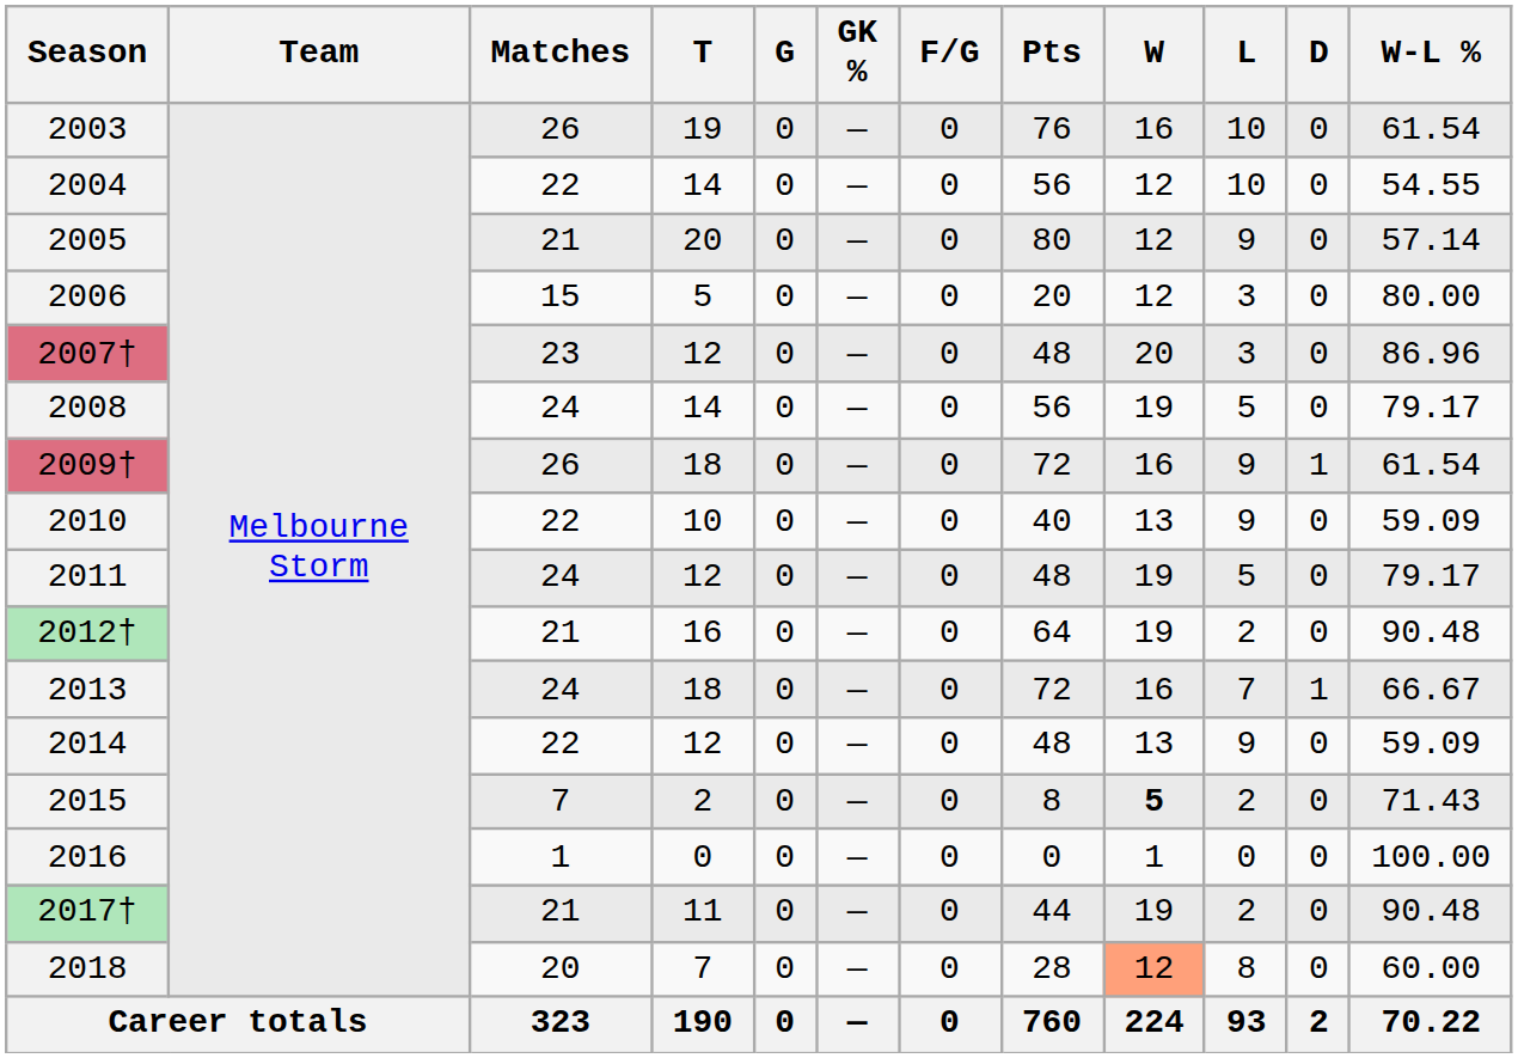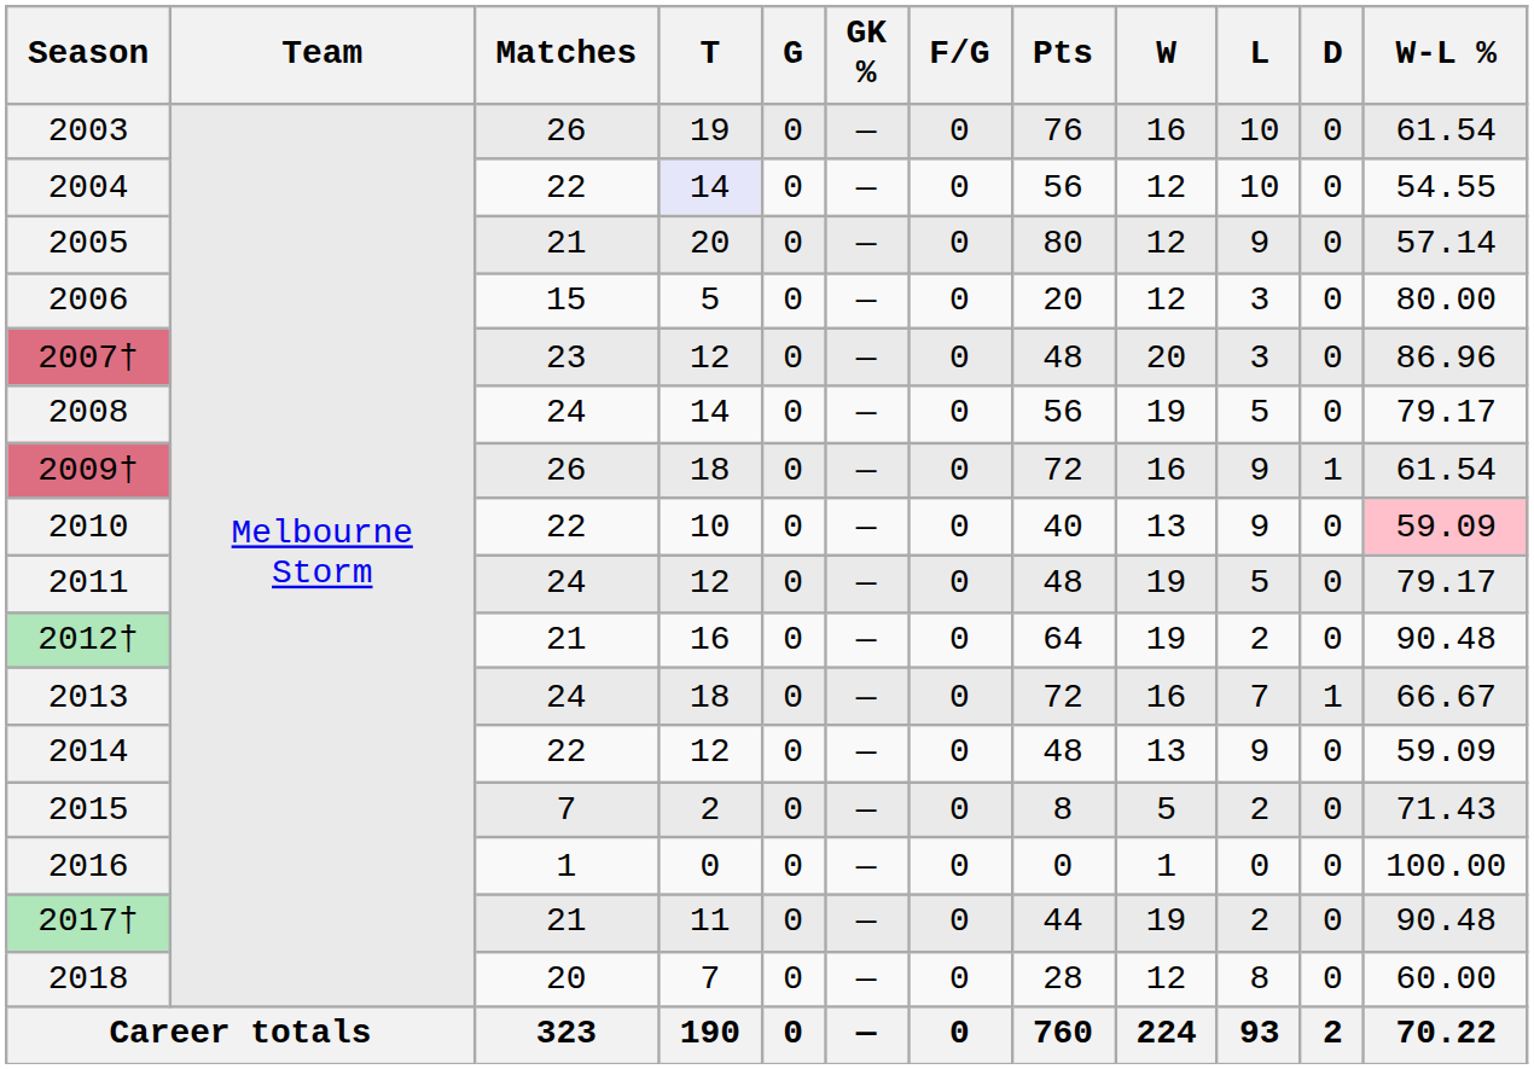2004 | T: no background -> lavender background
2010 | W-L %: no background -> pink background
2015 | W: bold -> normal
2018 | W: lightsalmon background -> no background
